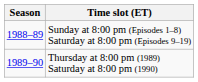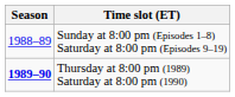Thursday at 8:00 pm (1989) Saturday at 8:00 pm (1990) | Season: normal -> bold
